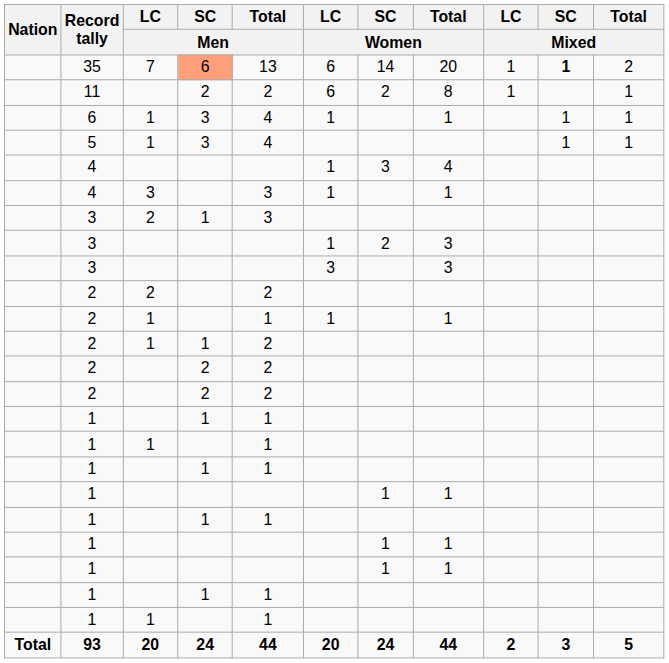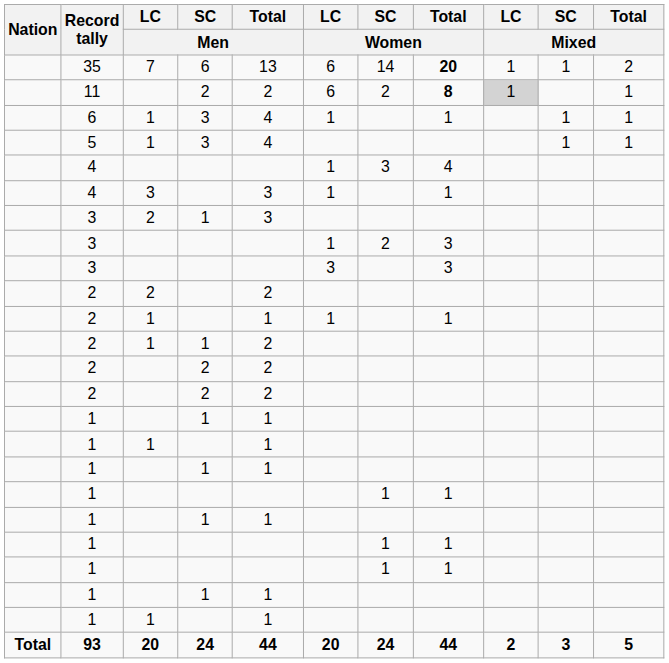35 | SC / Men: lightsalmon background -> no background
35 | Total / Women: normal -> bold
35 | SC / Mixed: bold -> normal
11 | Total / Women: normal -> bold
11 | LC / Mixed: no background -> lightgrey background
